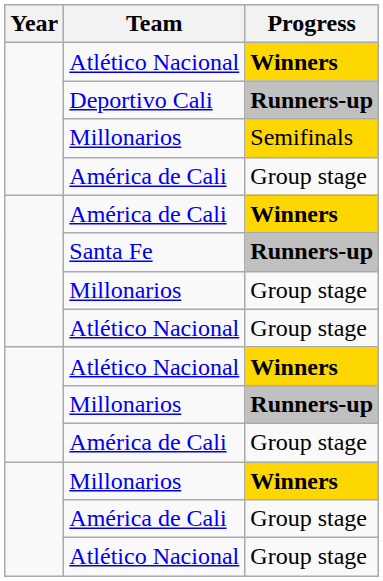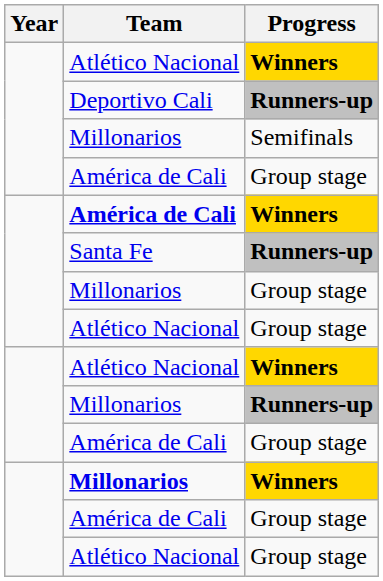Millonarios / Semifinals | Progress: gold background -> no background
América de Cali / Winners | Team: normal -> bold
Millonarios / Winners | Team: normal -> bold
